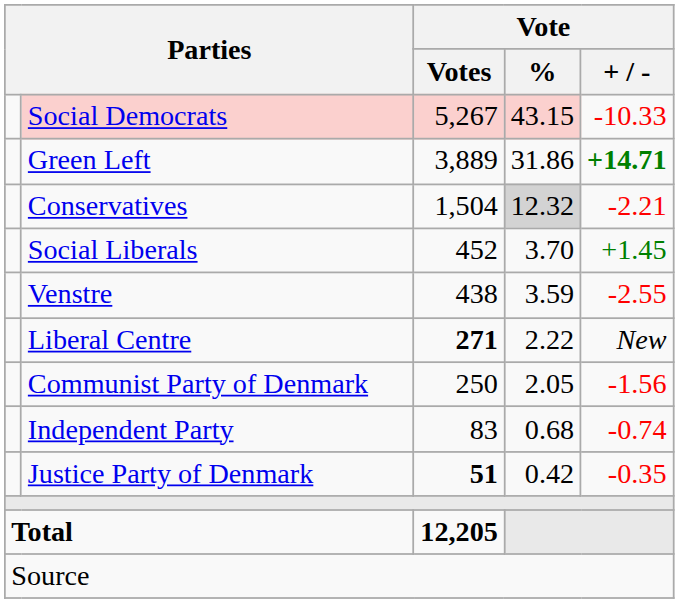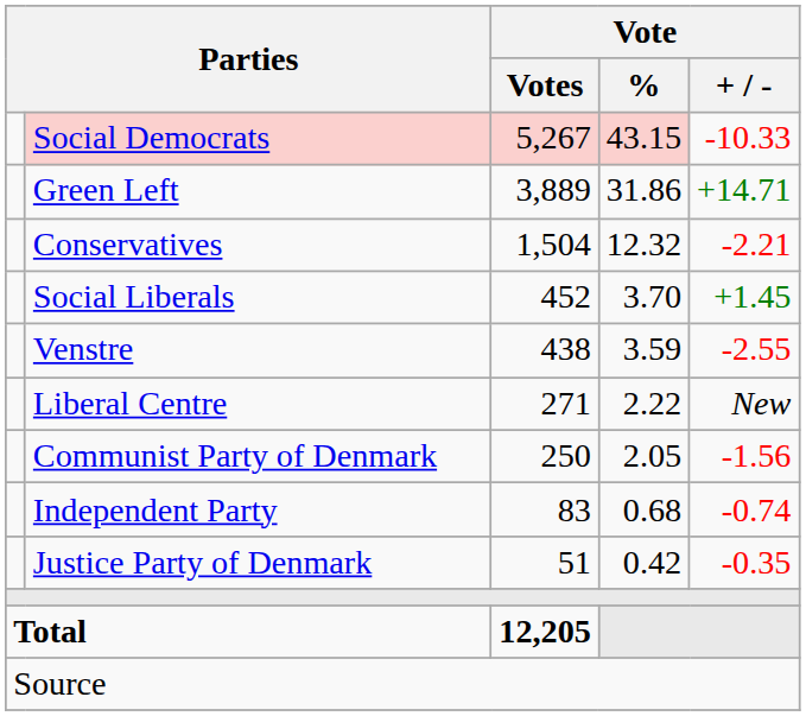Green Left | Vote / + / -: bold -> normal
Conservatives | Vote / %: lightgrey background -> no background
Liberal Centre | Vote / Votes: bold -> normal
Justice Party of Denmark | Vote / Votes: bold -> normal
